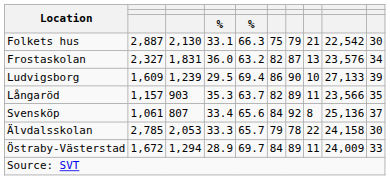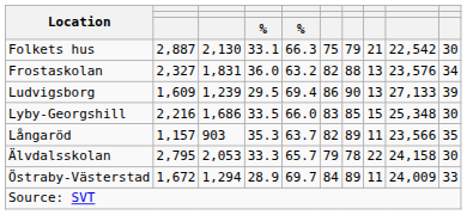Frostaskolan | column 7: 87 -> 88
Ludvigsborg | column 8: 10 -> 13
+ row: Lyby-Georgshill | 2,216 | 1,686 | 33.5 | 66.0 | 83 | 85 | 15 | 25,348 | 30
- row: Svensköp | 1,061 | 807 | 33.4 | 65.6 | 84 | 92 | 8 | 25,136 | 37
Älvdalsskolan | column 2: 2,785 -> 2,795
